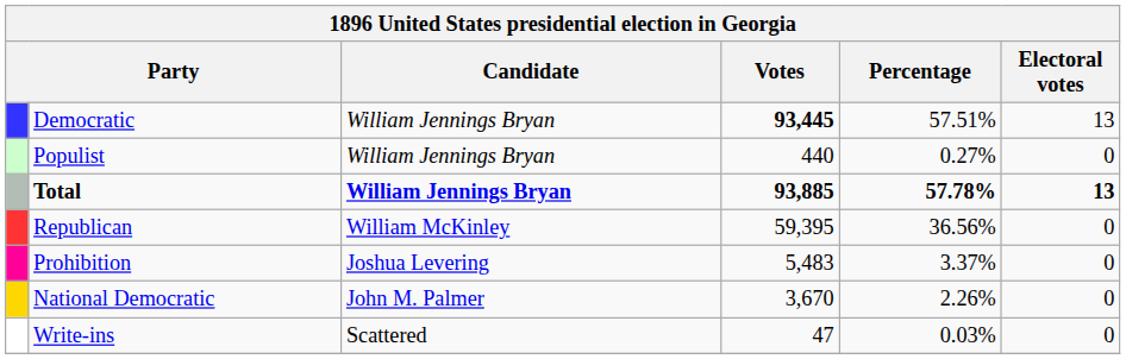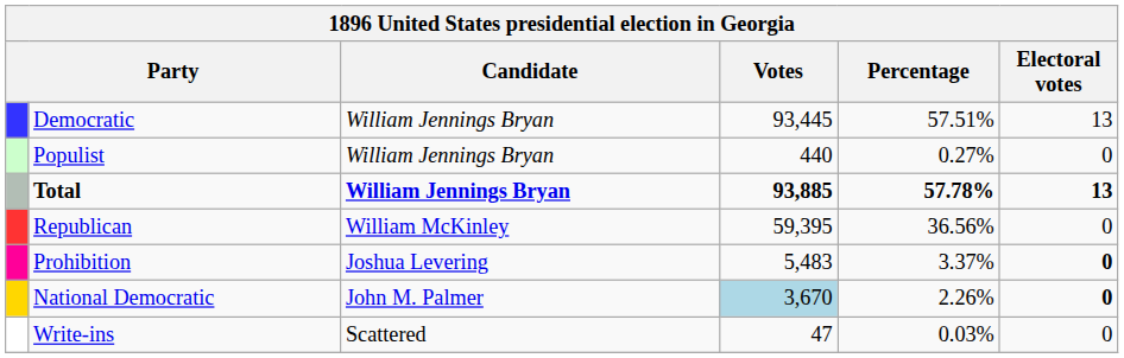Democratic | Votes: bold -> normal
Prohibition | Electoral votes: normal -> bold
National Democratic | Votes: no background -> lightblue background
National Democratic | Electoral votes: normal -> bold
